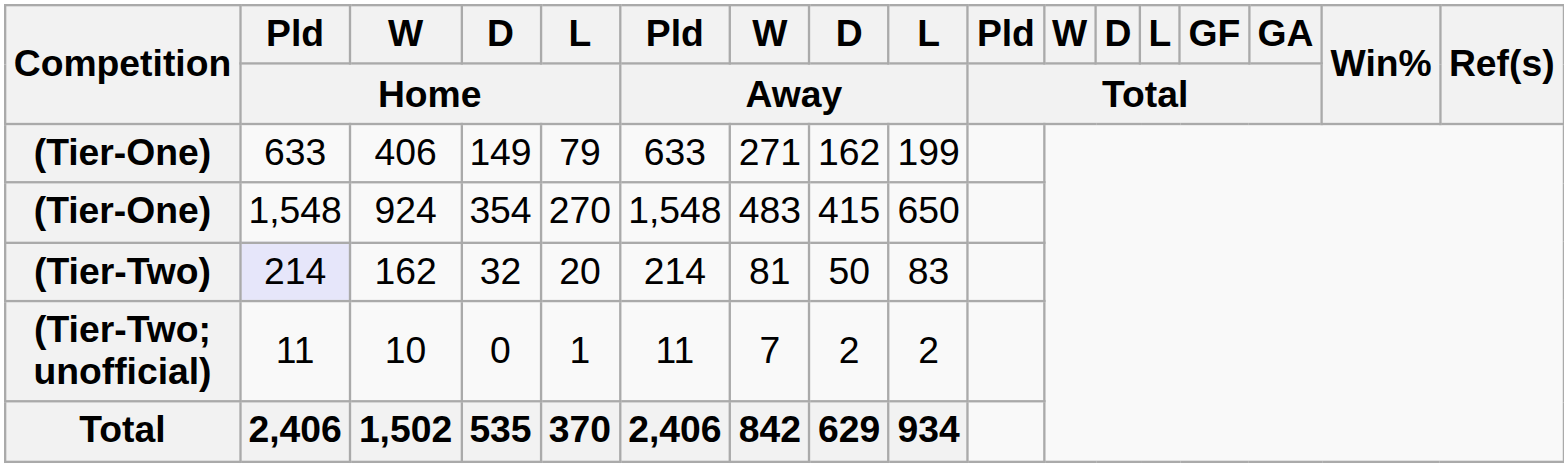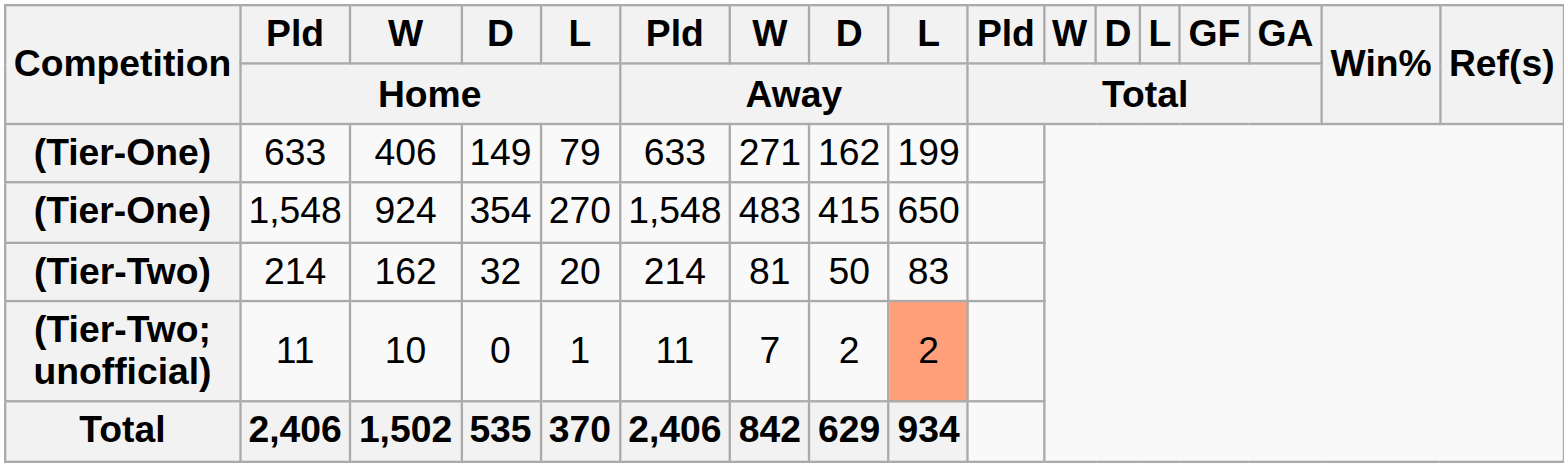row 5 | Pld / Home: lavender background -> no background
row 6 | L / Away: no background -> lightsalmon background
